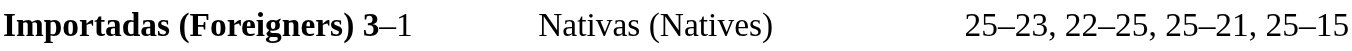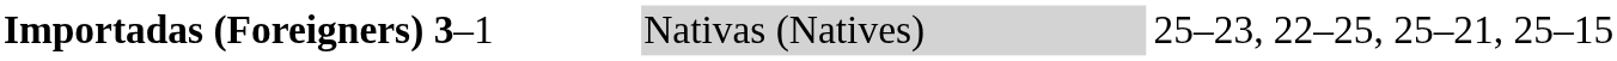Importadas (Foreigners) | column 3: no background -> lightgrey background
